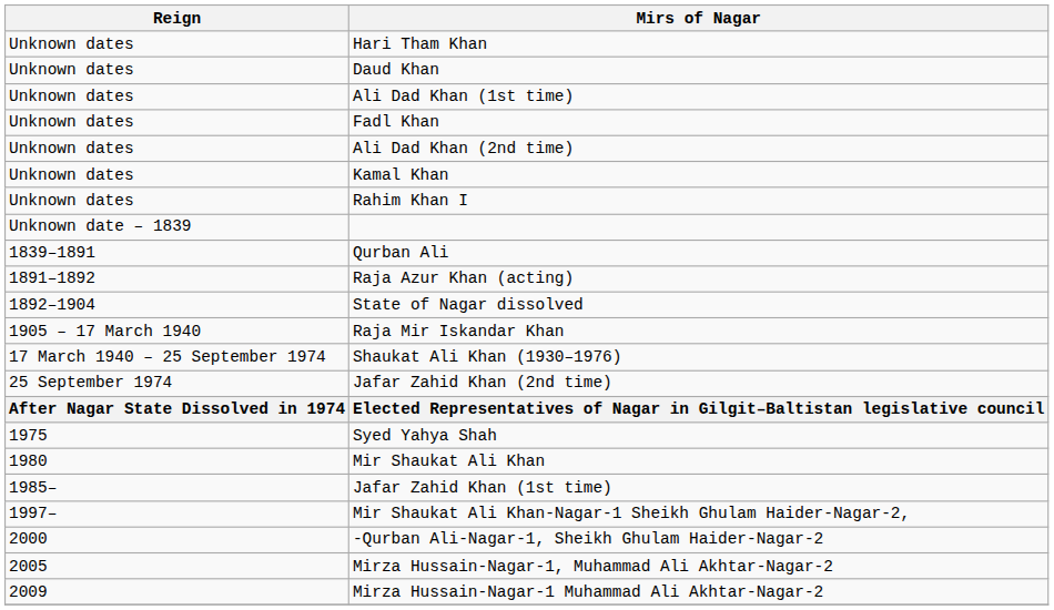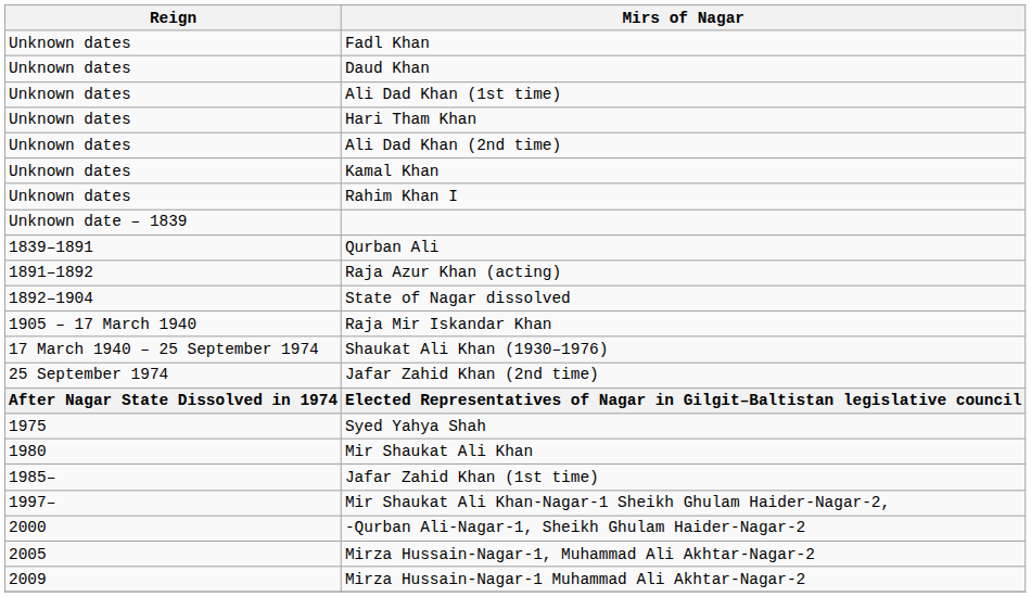row 2 | Mirs of Nagar: Hari Tham Khan -> Fadl Khan
row 5 | Mirs of Nagar: Fadl Khan -> Hari Tham Khan
